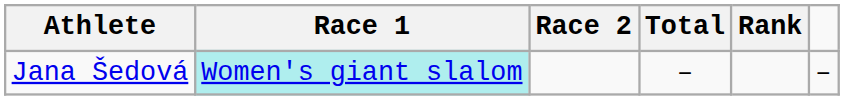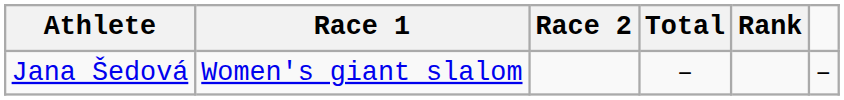Jana Šedová | Race 1: paleturquoise background -> no background
